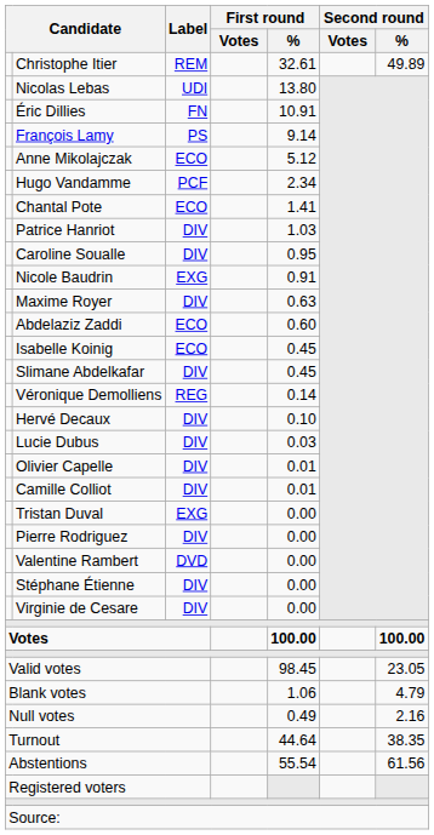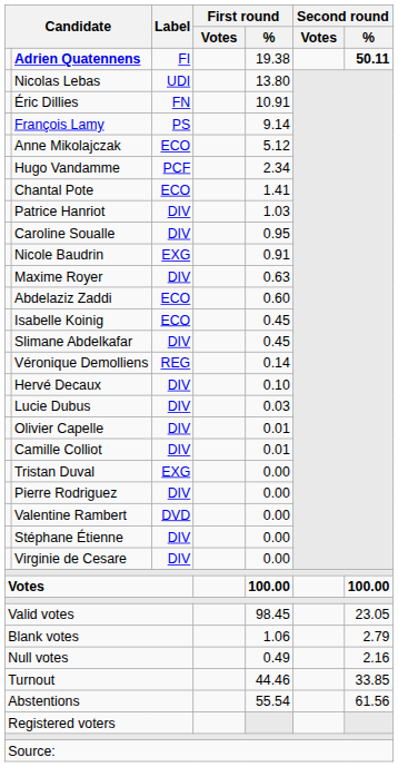- row: Christophe Itier | REM | 32.61 | 49.89
+ row: Adrien Quatennens | FI | 19.38 | 50.11
Blank votes | Second round / %: 4.79 -> 2.79
Turnout | First round / %: 44.64 -> 44.46
Turnout | Second round / %: 38.35 -> 33.85
